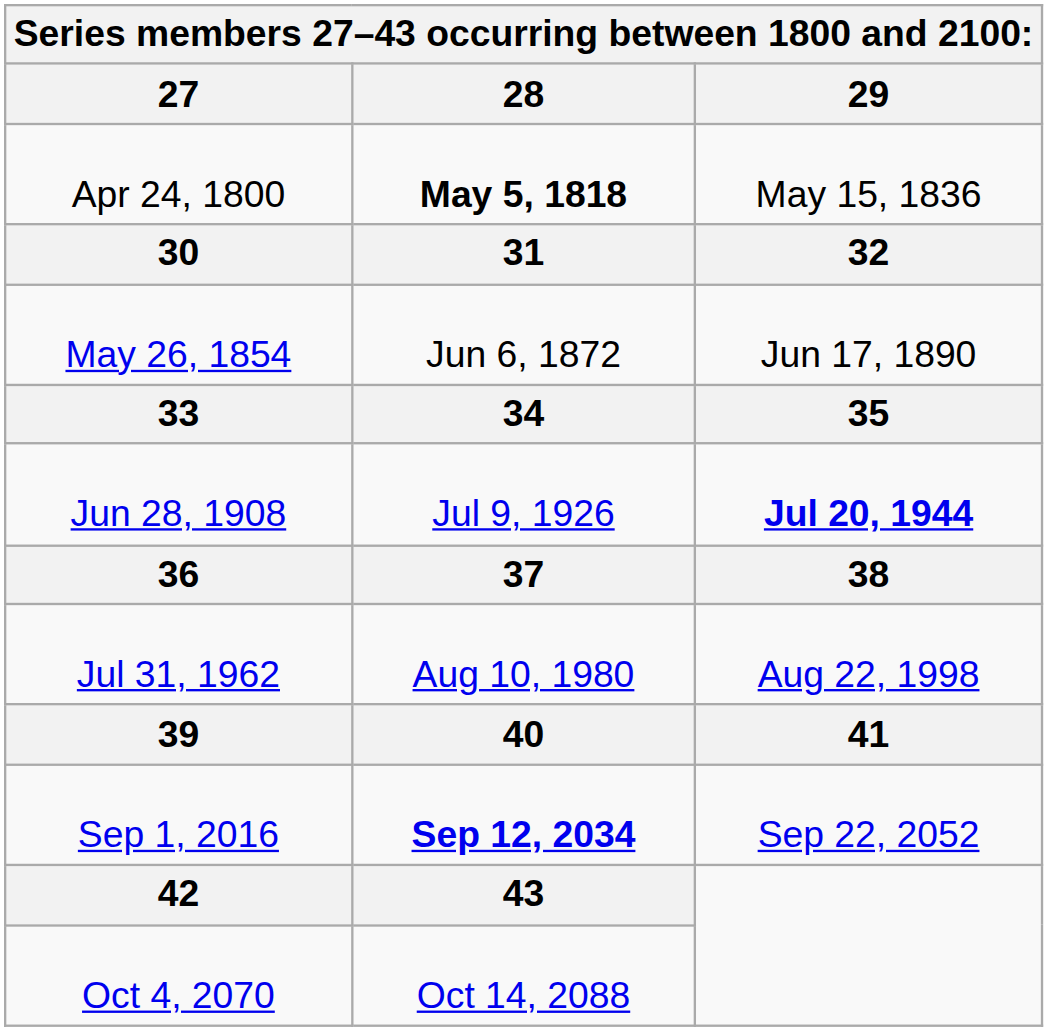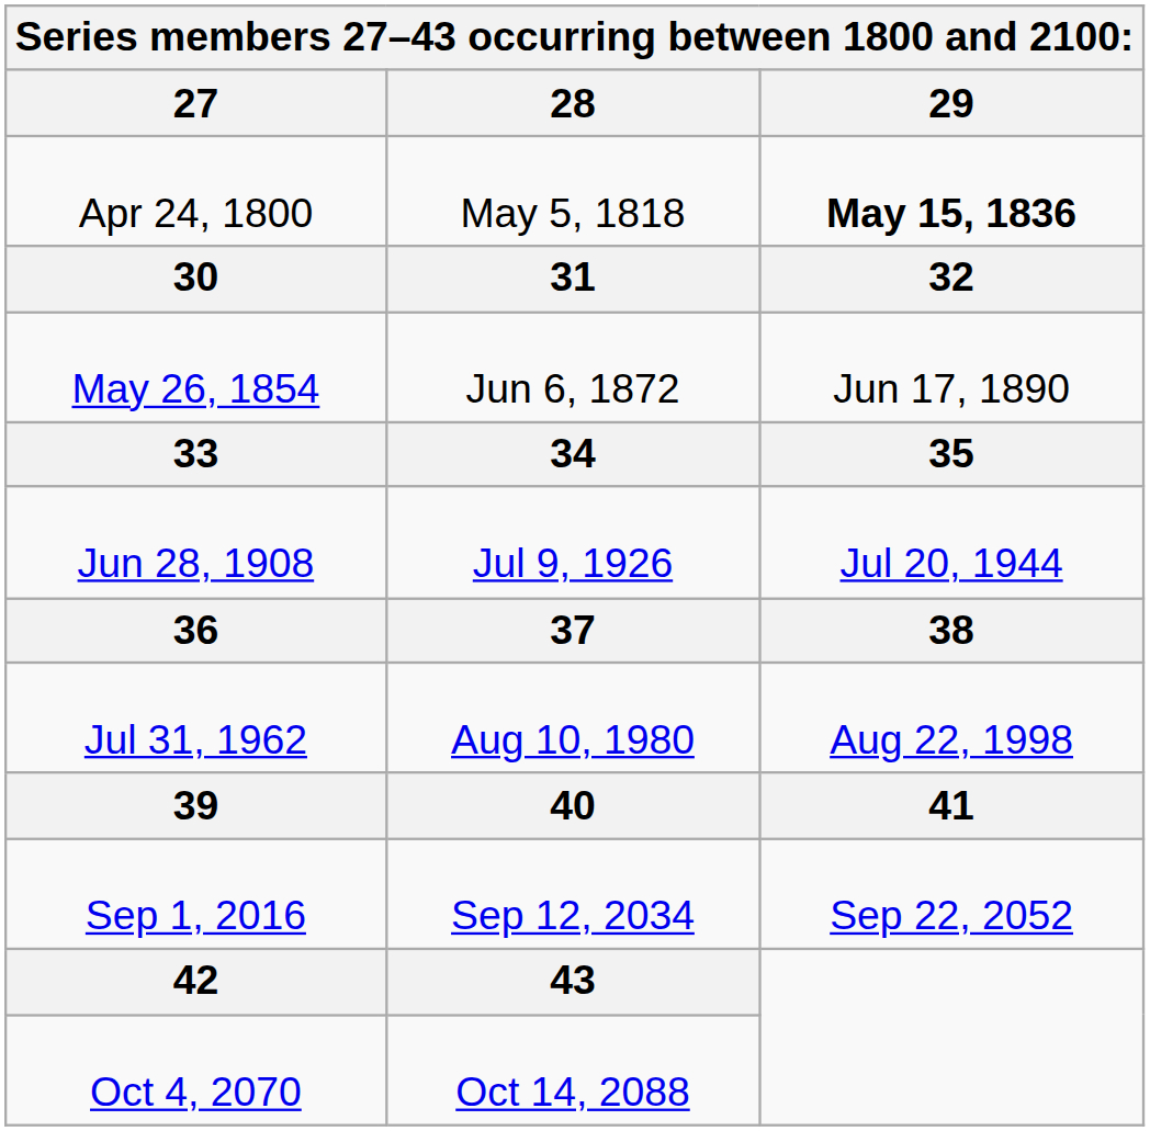Apr 24, 1800 | 28: bold -> normal
Apr 24, 1800 | 29: normal -> bold
Jun 28, 1908 | 29: bold -> normal
Sep 1, 2016 | 28: bold -> normal
